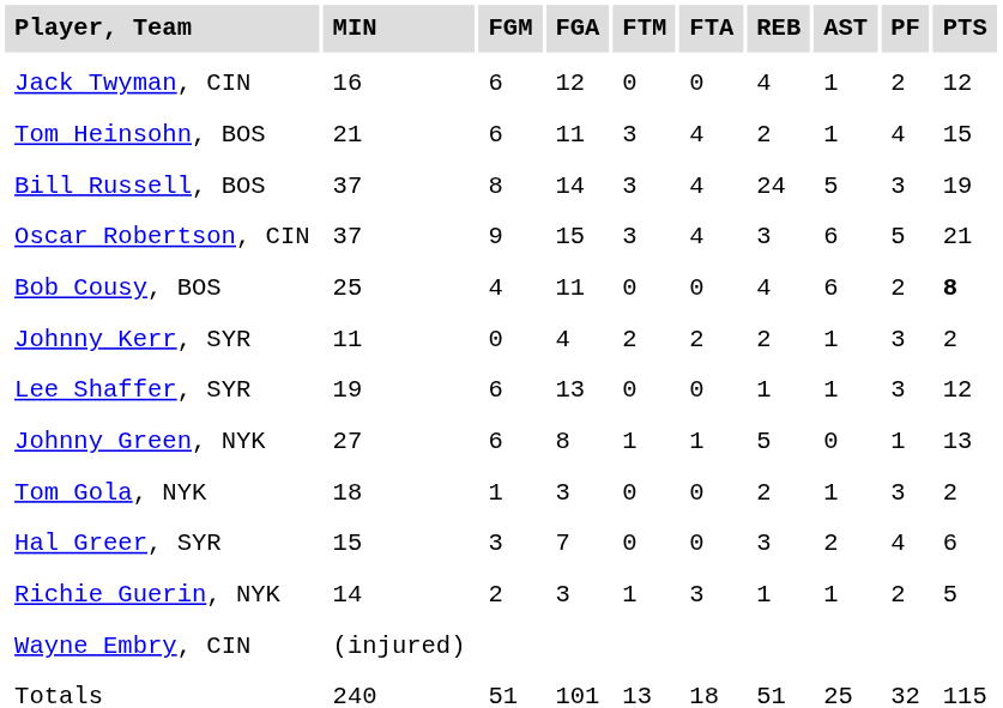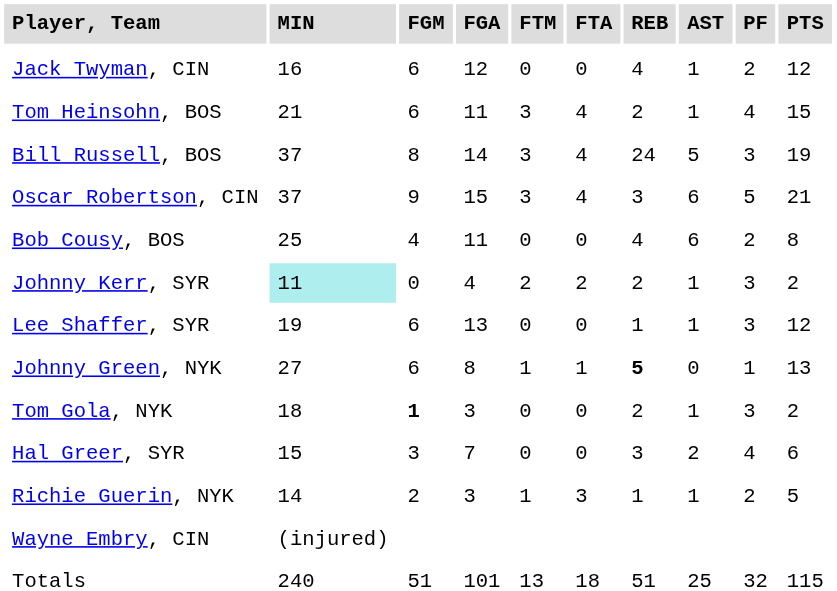Bob Cousy, BOS | PTS: bold -> normal
Johnny Kerr, SYR | MIN: no background -> paleturquoise background
Johnny Green, NYK | REB: normal -> bold
Tom Gola, NYK | FGM: normal -> bold
